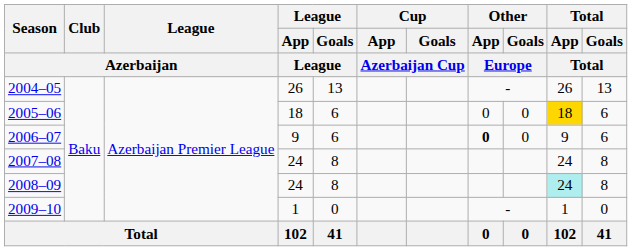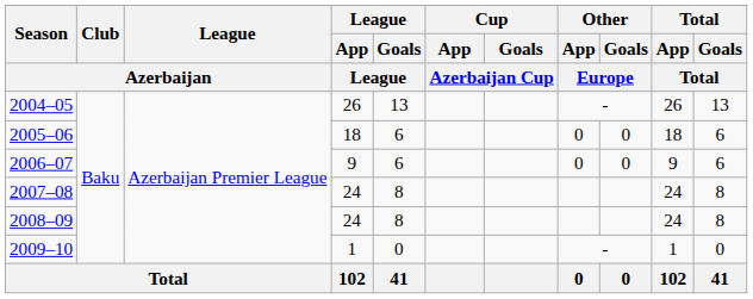2005–06 | Total / App / Total: gold background -> no background
2006–07 | Other / App / Europe: bold -> normal
2008–09 | Total / App / Total: paleturquoise background -> no background
